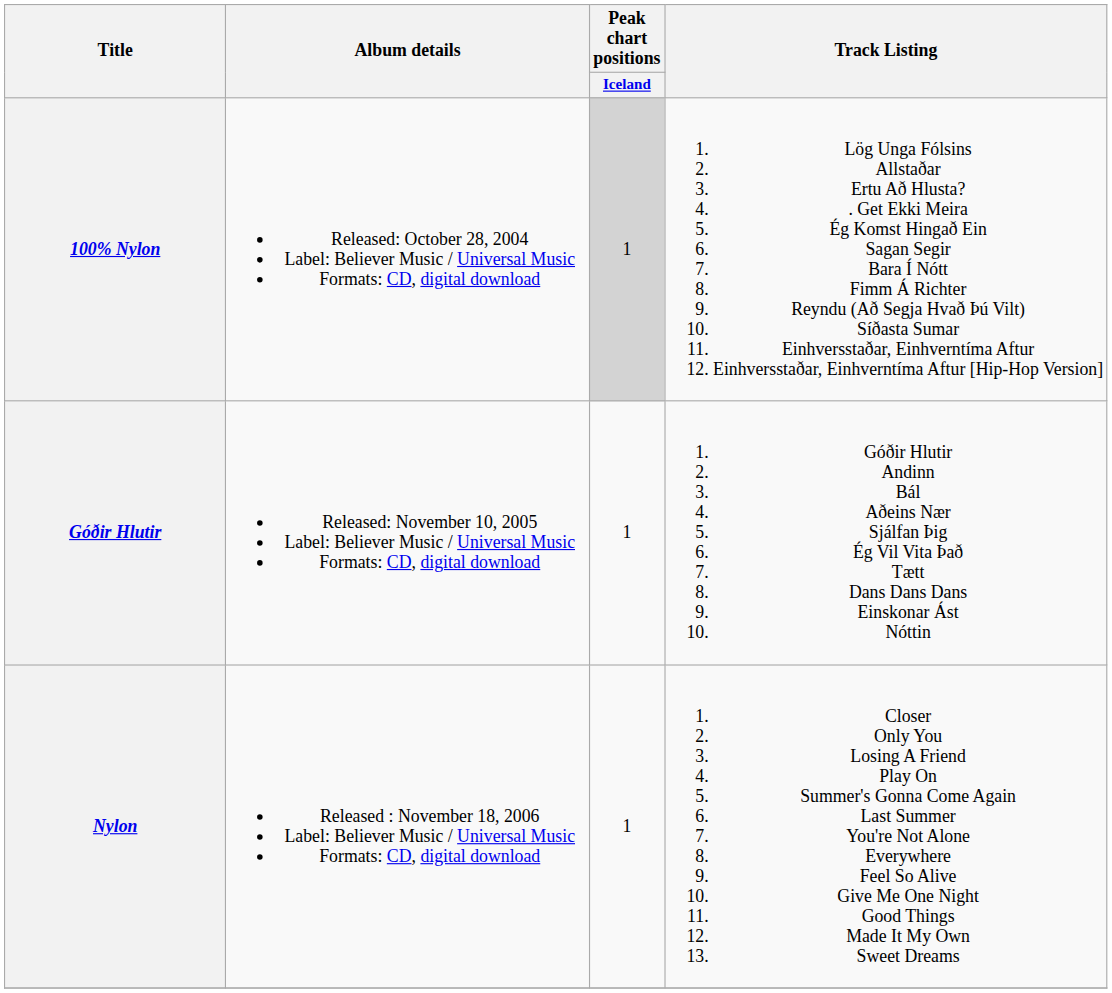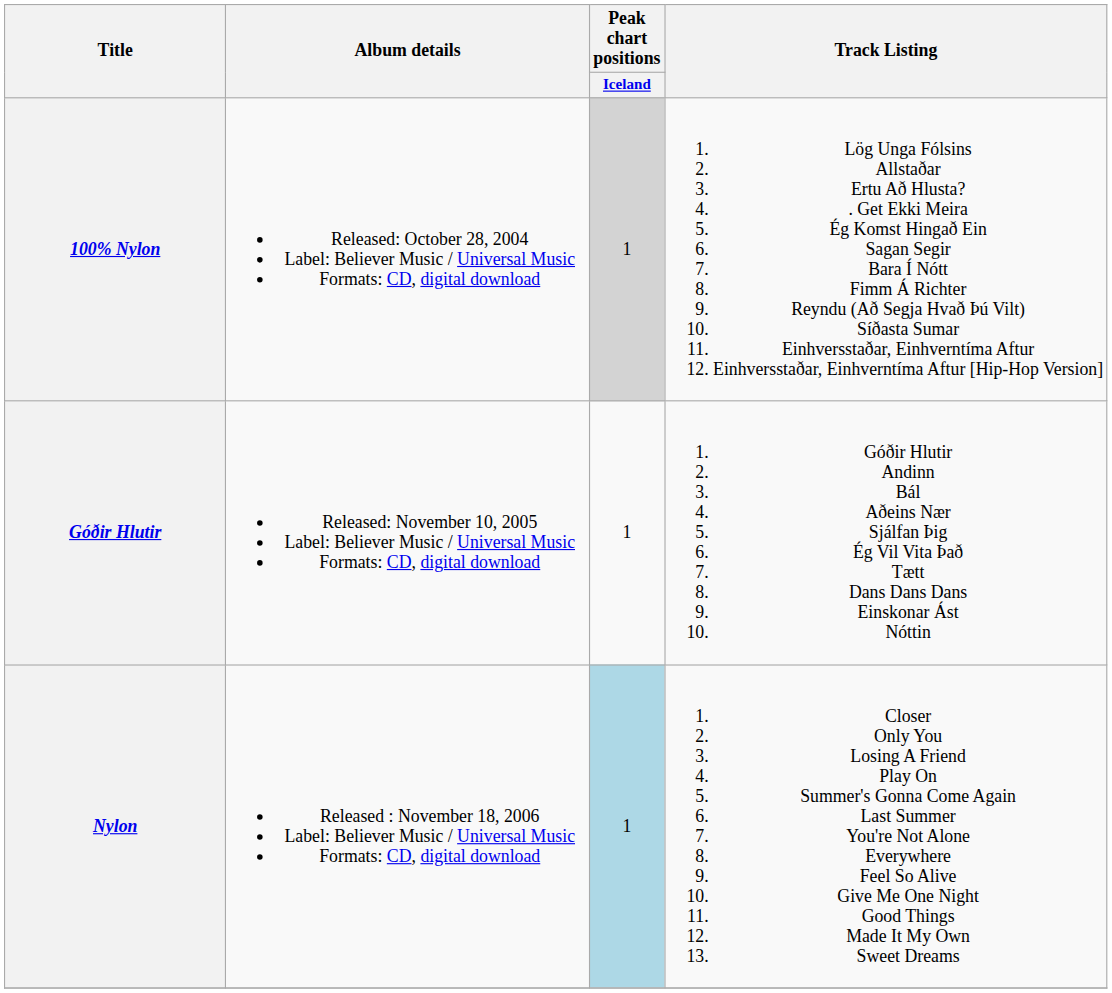Nylon | Peak chart positions / Iceland: no background -> lightblue background
